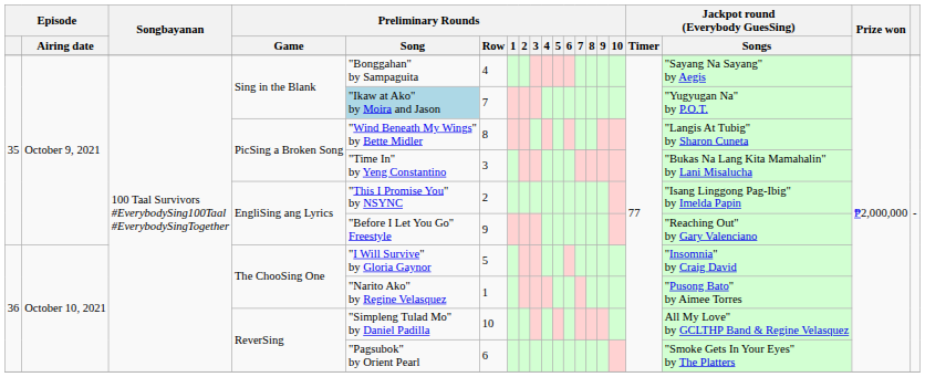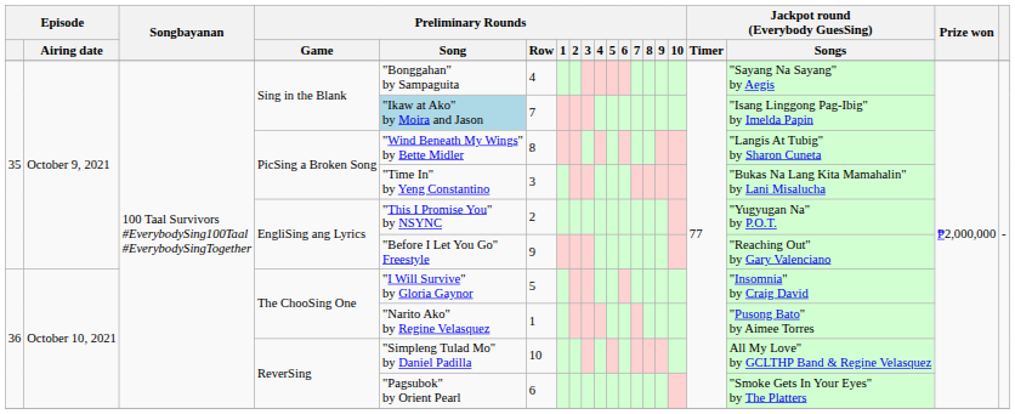row 4 | Jackpot round (Everybody GuesSing) / Songs: "Yugyugan Na" by P.O.T. -> "Isang Linggong Pag-Ibig" by Imelda Papin
row 7 | Jackpot round (Everybody GuesSing) / Songs: "Isang Linggong Pag-Ibig" by Imelda Papin -> "Yugyugan Na" by P.O.T.
